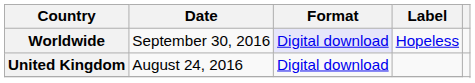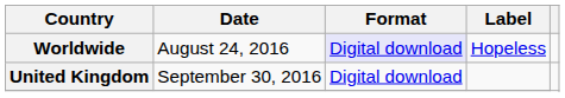Worldwide | Date: September 30, 2016 -> August 24, 2016
United Kingdom | Date: August 24, 2016 -> September 30, 2016
